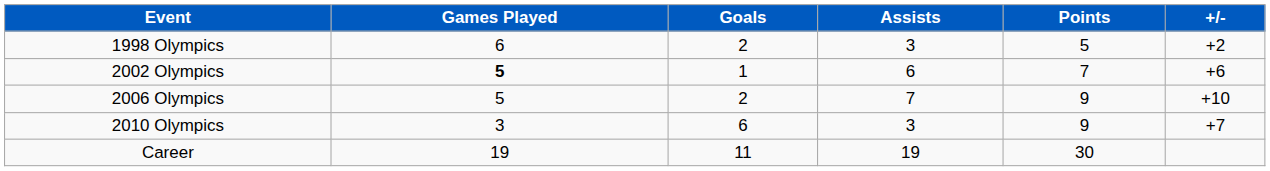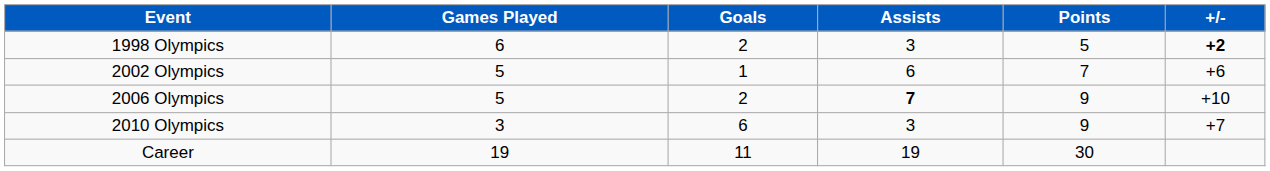1998 Olympics | +/-: normal -> bold
2002 Olympics | Games Played: bold -> normal
2006 Olympics | Assists: normal -> bold
